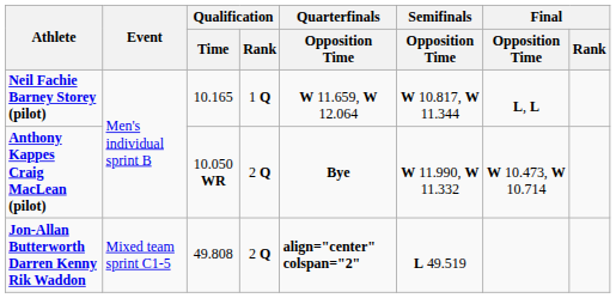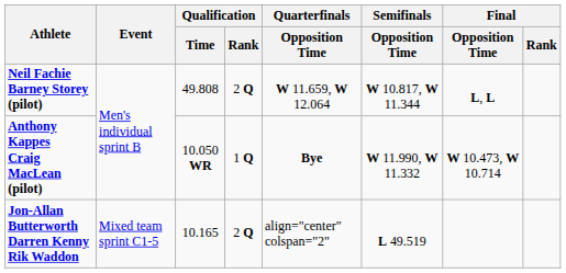Neil Fachie Barney Storey (pilot) | Qualification / Time: 10.165 -> 49.808
Neil Fachie Barney Storey (pilot) | Qualification / Rank: 1 Q -> 2 Q
Anthony Kappes Craig MacLean (pilot) | Qualification / Rank: 2 Q -> 1 Q
Jon-Allan Butterworth Darren Kenny Rik Waddon | Qualification / Time: 49.808 -> 10.165
Jon-Allan Butterworth Darren Kenny Rik Waddon | Quarterfinals / Opposition Time: bold -> normal
